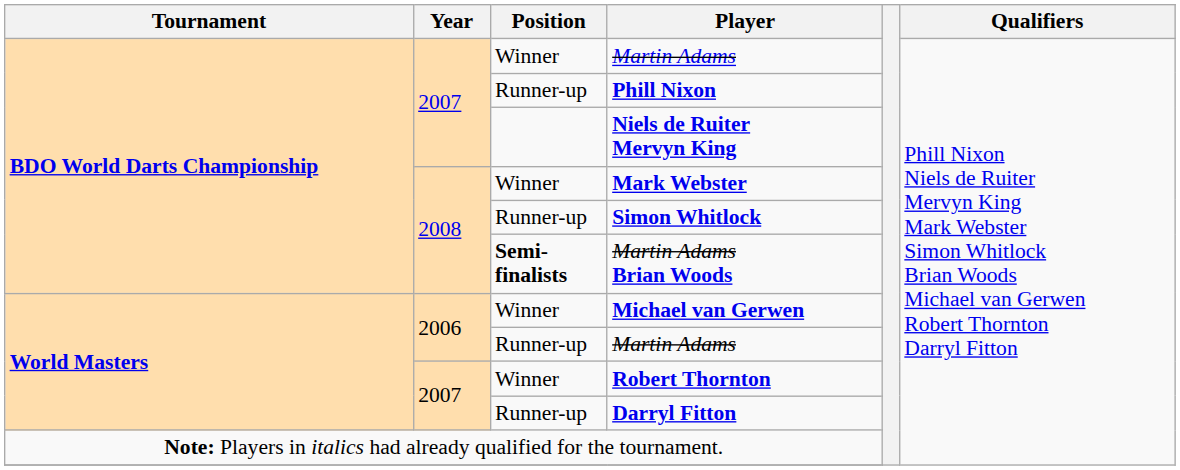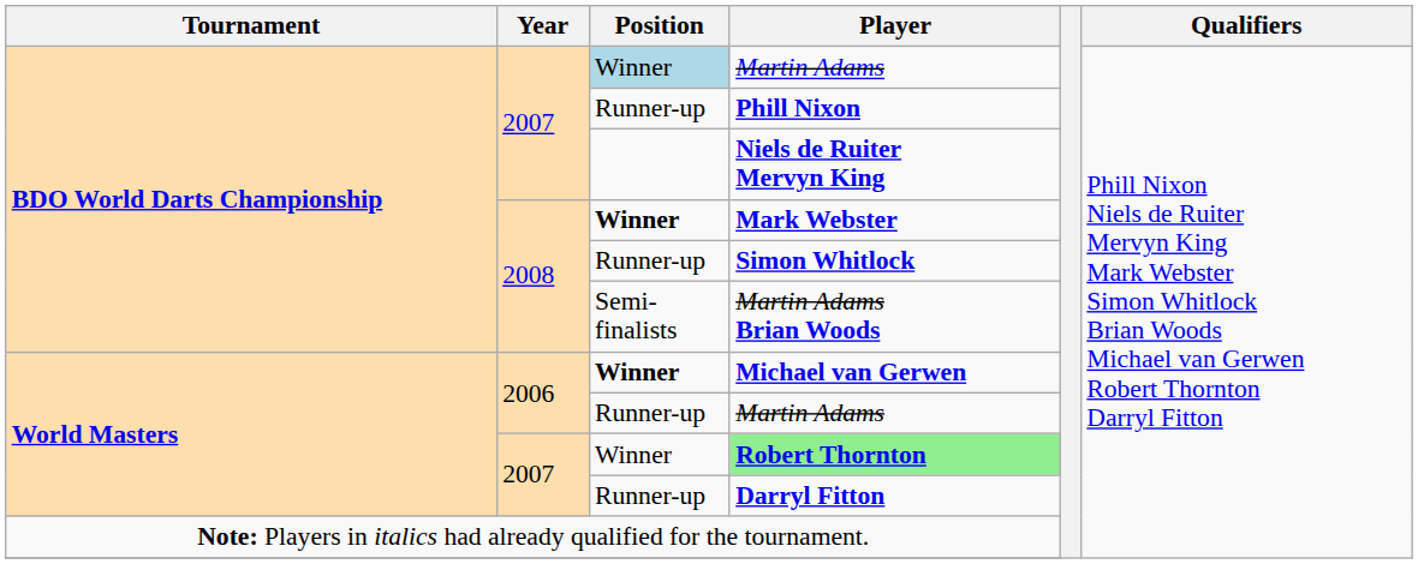Winner / Martin Adams | Position: no background -> lightblue background
Mark Webster | Position: normal -> bold
Martin Adams Brian Woods | Position: bold -> normal
Michael van Gerwen | Position: normal -> bold
Robert Thornton | Player: no background -> lightgreen background
